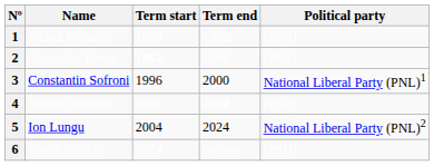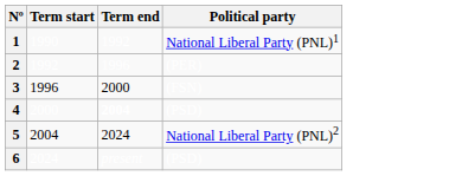- column: Name | Filaret Poenaru | Gheorghe Toma | Constantin Sofroni | Marian Ionescu | Ion Lungu | Vasile Rîmbu
1 | Political party: (FSN) -> National Liberal Party (PNL)1
2 | Term start: bold -> normal
3 | Political party: National Liberal Party (PNL)1 -> (FSN)
